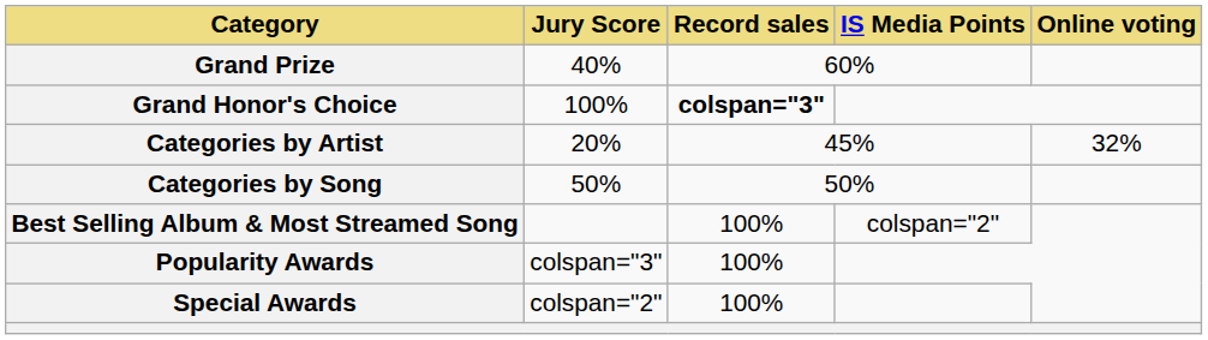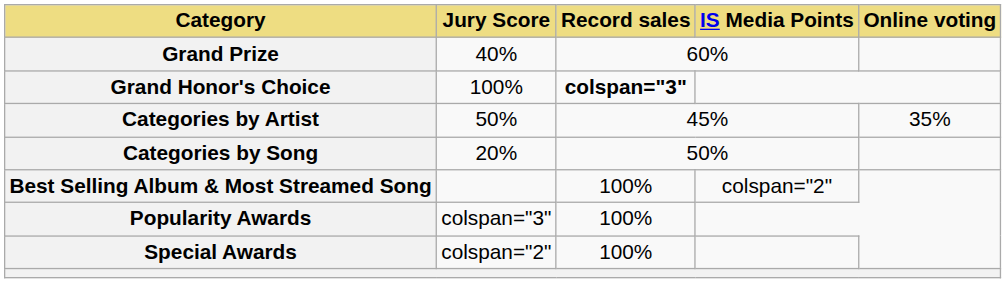Categories by Artist | Jury Score: 20% -> 50%
Categories by Artist | Online voting: 32% -> 35%
Categories by Song | Jury Score: 50% -> 20%
